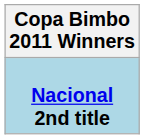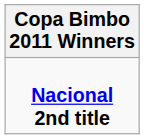row 2 | column 1: lightblue background -> no background
